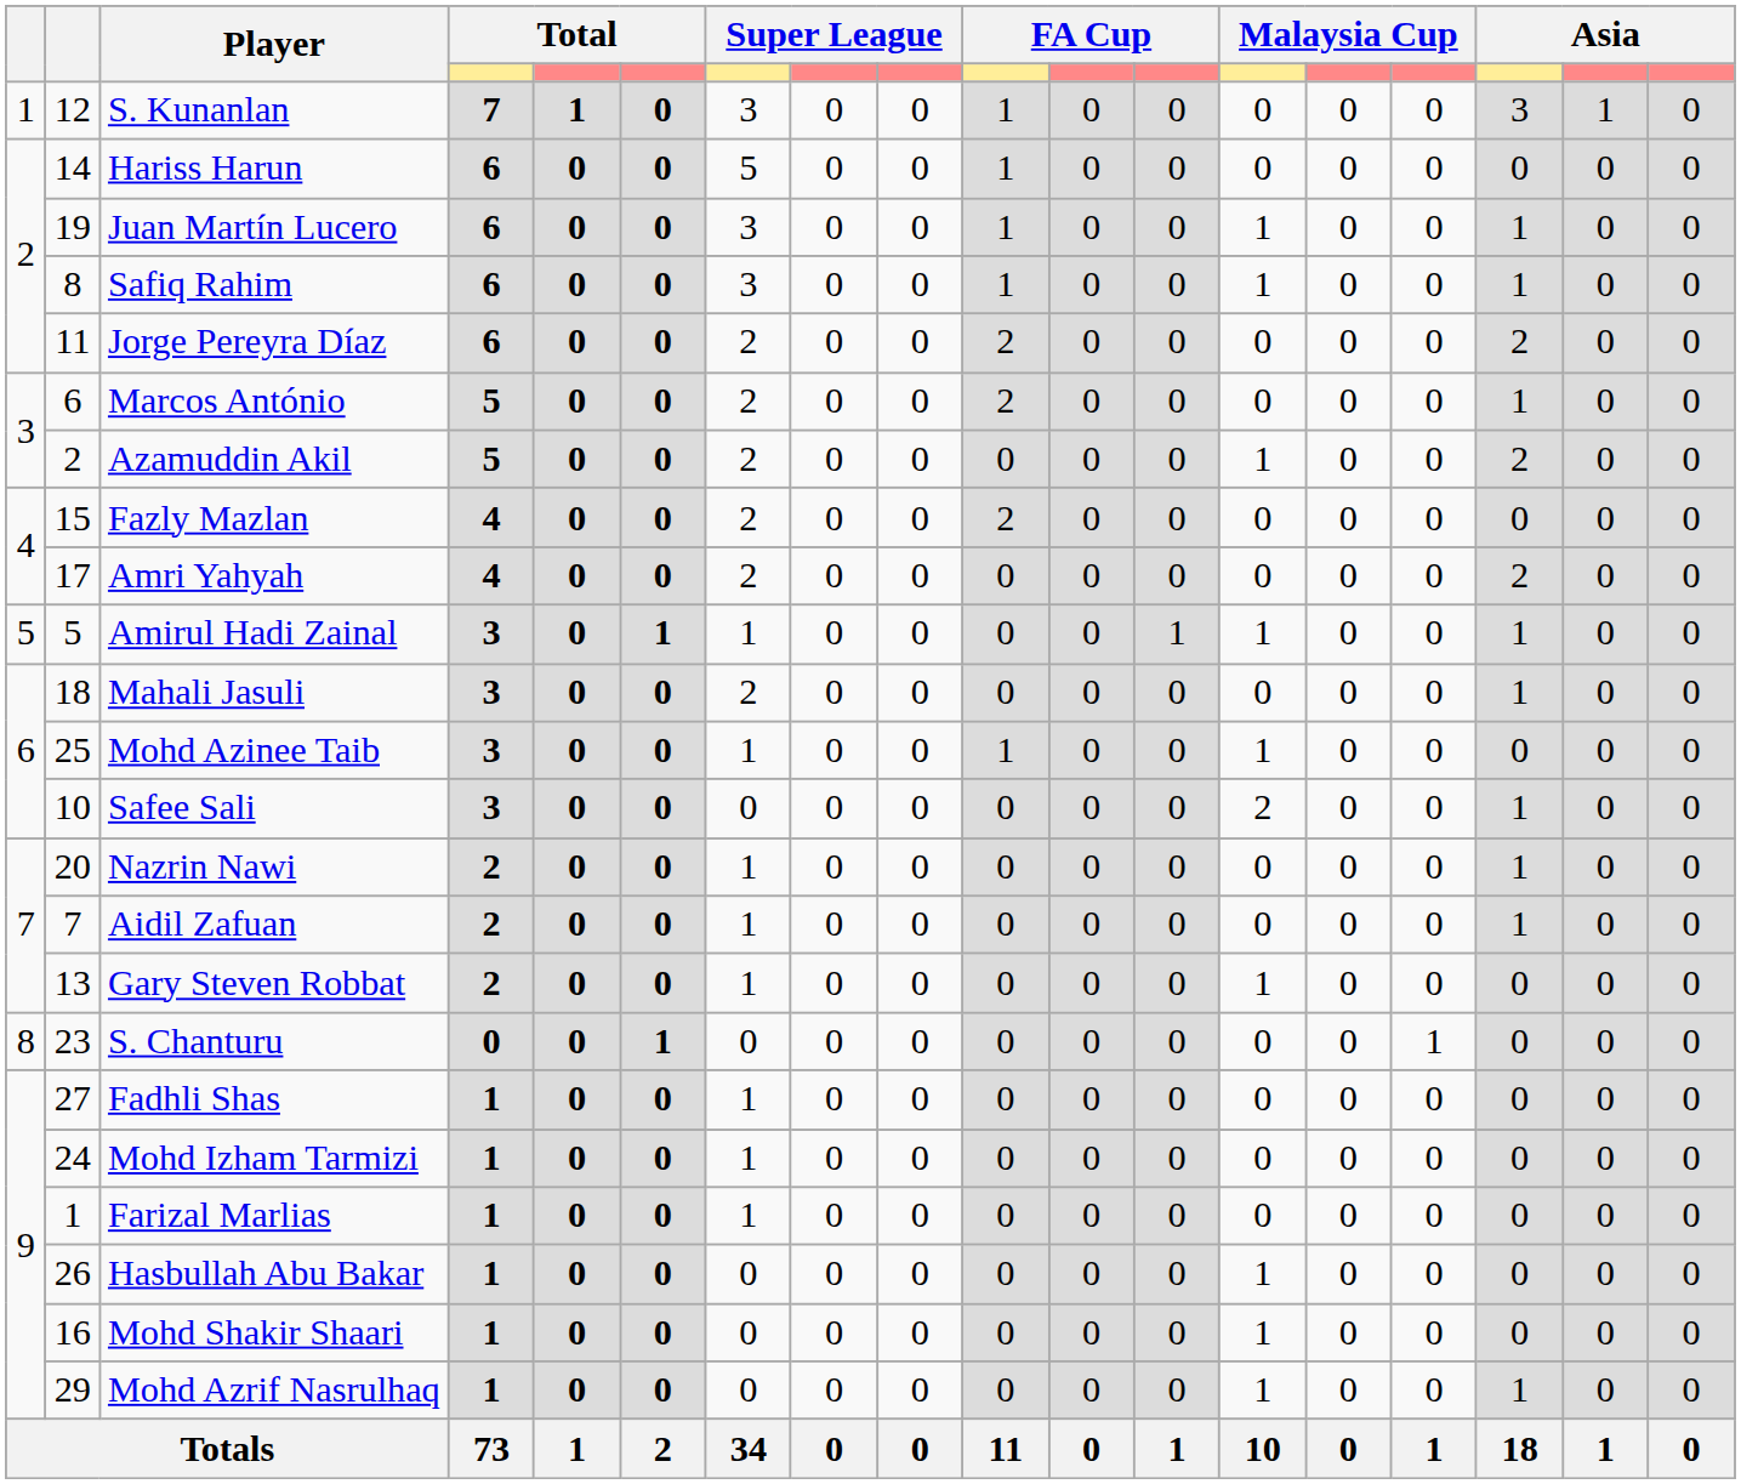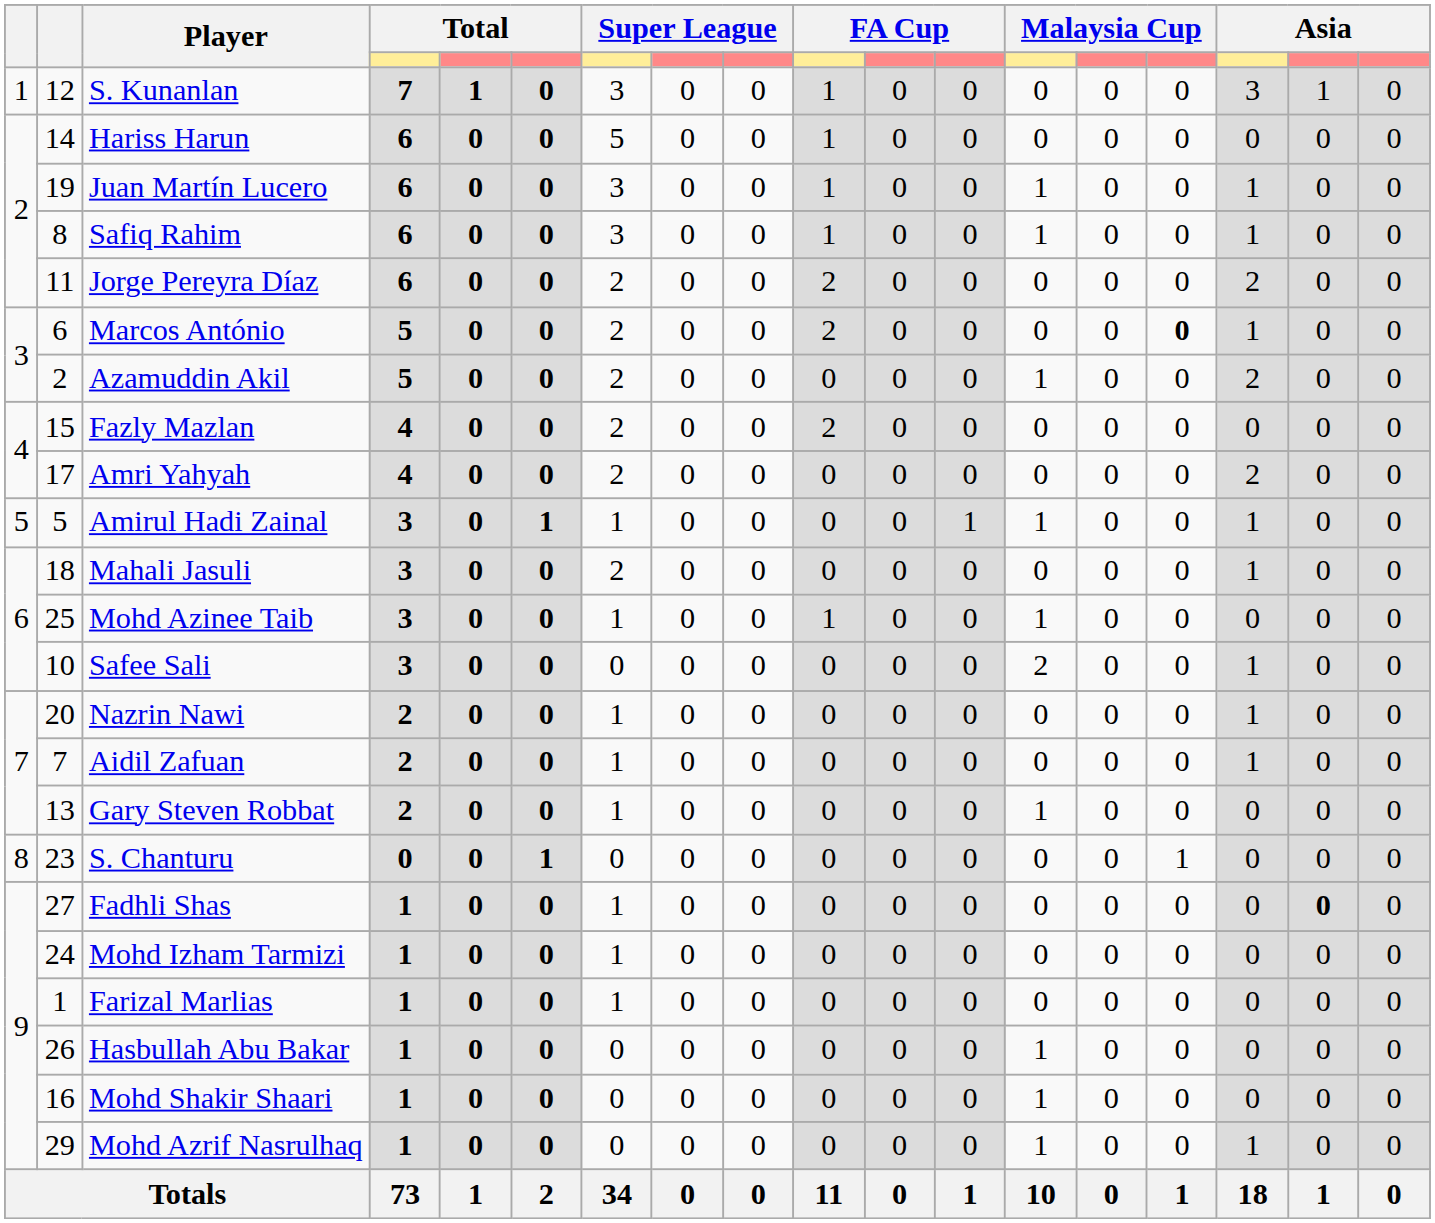Marcos António | column 15: normal -> bold
Fadhli Shas | column 17: normal -> bold
